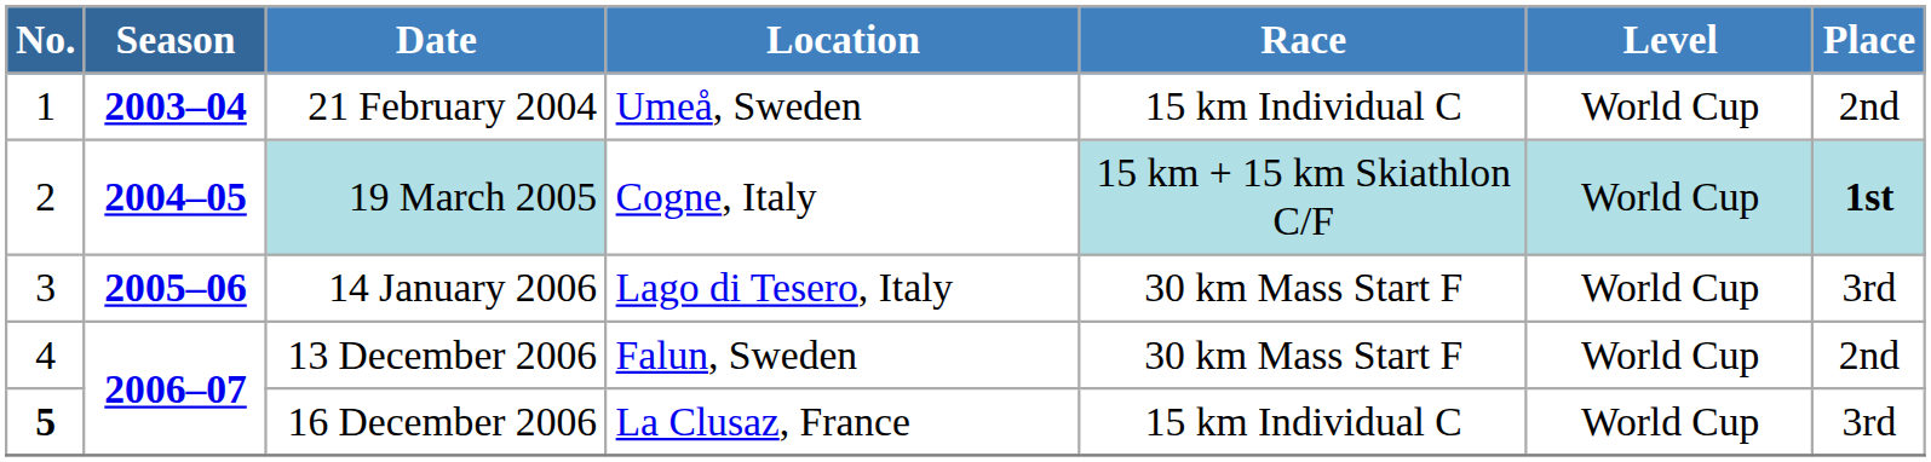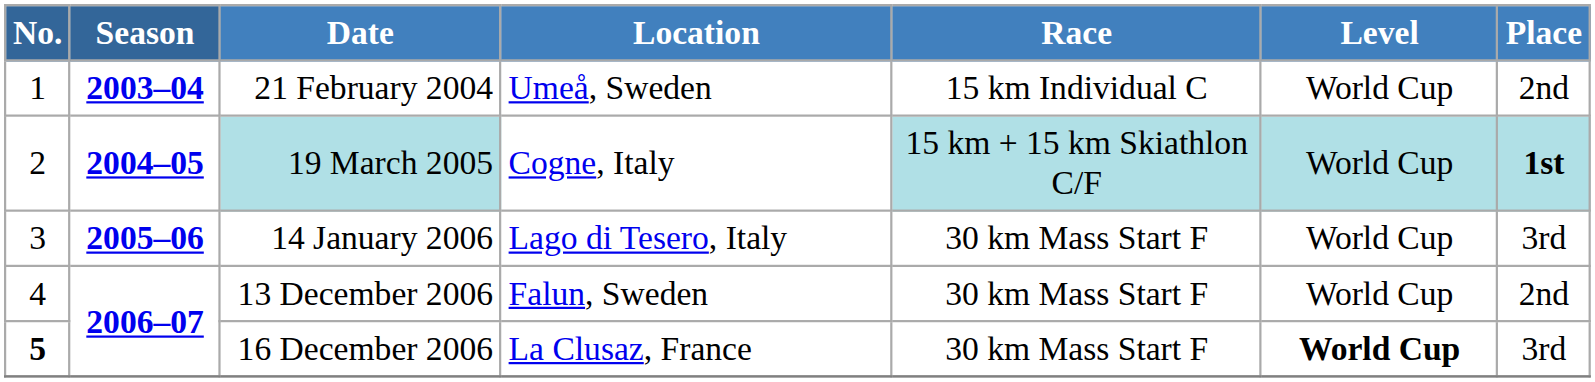16 December 2006 | Race: 15 km Individual C -> 30 km Mass Start F
16 December 2006 | Level: normal -> bold
